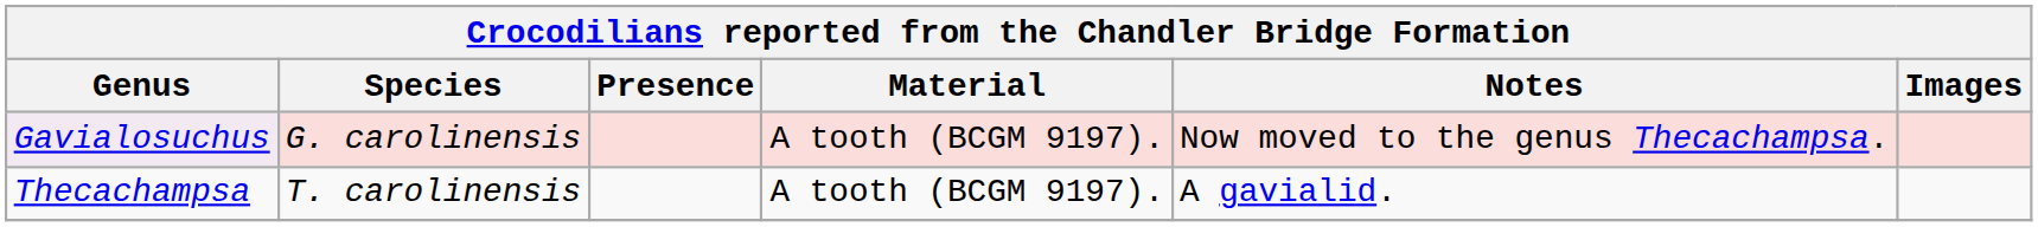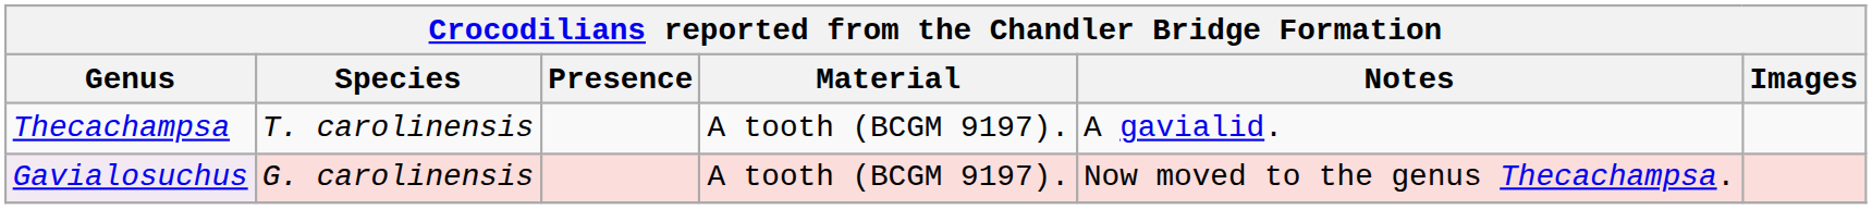rows swapped: Gavialosuchus <-> Thecachampsa
